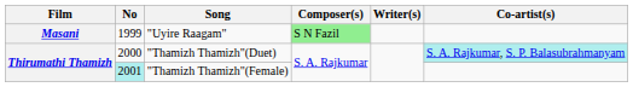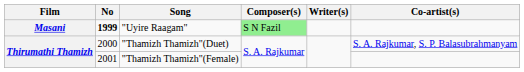"Uyire Raagam" | No: normal -> bold
"Thamizh Thamizh"(Duet) | Co-artist(s): paleturquoise background -> no background
"Thamizh Thamizh"(Female) | No: paleturquoise background -> no background
